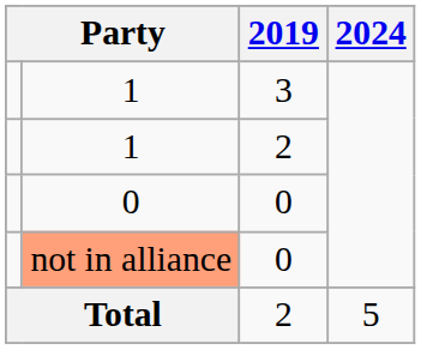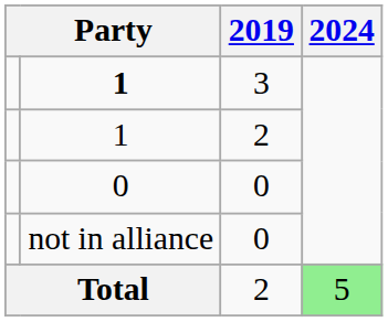1 / 3 | column 2: normal -> bold
not in alliance | column 2: lightsalmon background -> no background
Total | 2024: no background -> lightgreen background
